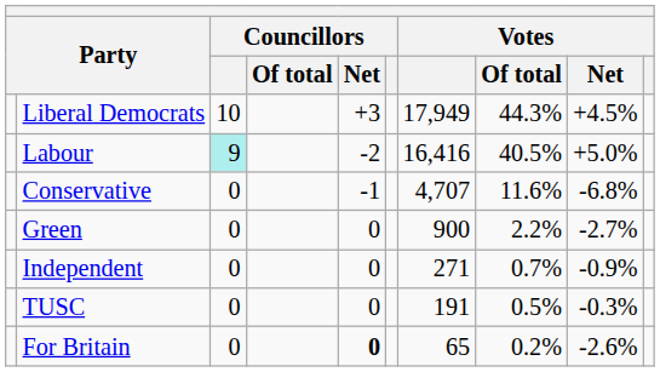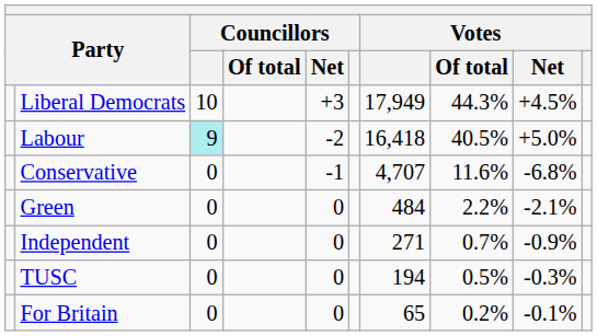Labour | column 7: 16,416 -> 16,418
Green | column 7: 900 -> 484
Green | Votes / Net: -2.7% -> -2.1%
TUSC | column 7: 191 -> 194
For Britain | Councillors / Net: bold -> normal
For Britain | Votes / Net: -2.6% -> -0.1%
